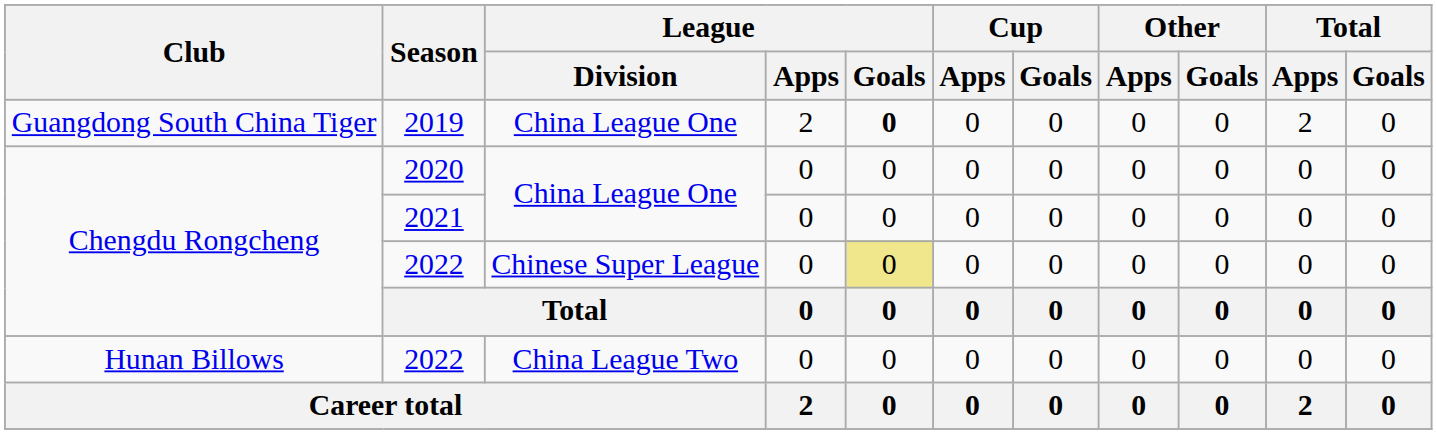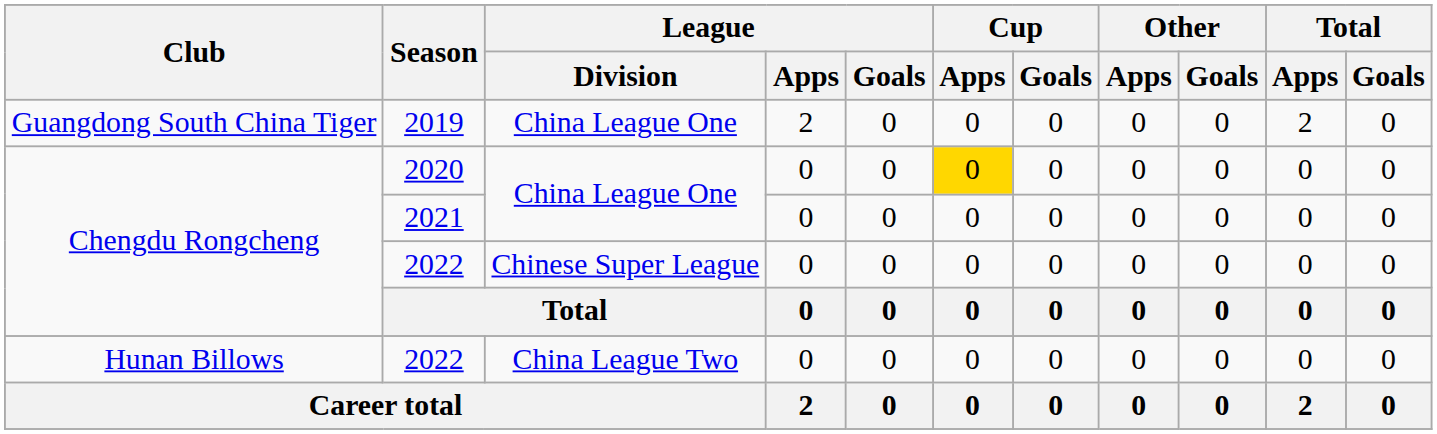2019 | League / Goals: bold -> normal
2020 | Cup / Apps: no background -> gold background
Chengdu Rongcheng / 2022 | League / Goals: khaki background -> no background
